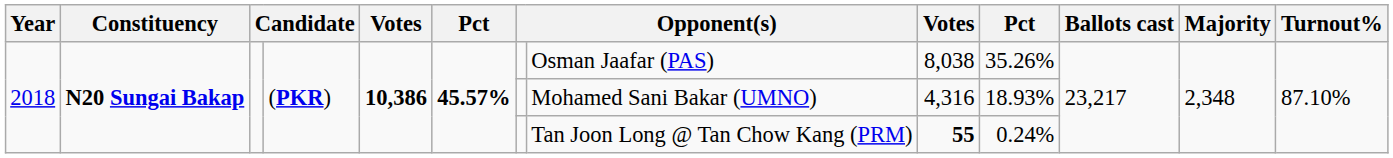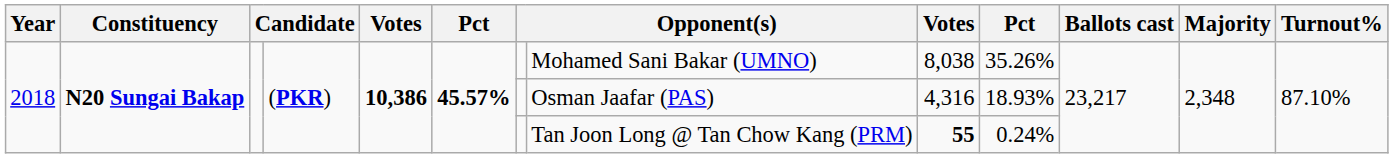row 2 | column 8: Osman Jaafar (PAS) -> Mohamed Sani Bakar (UMNO)
row 3 | column 8: Mohamed Sani Bakar (UMNO) -> Osman Jaafar (PAS)
